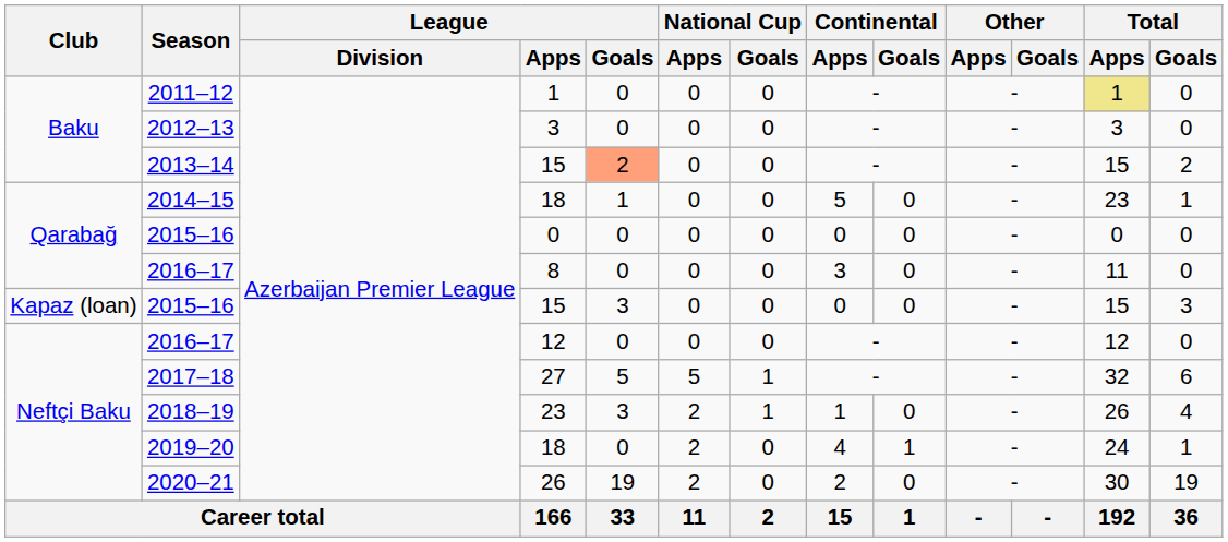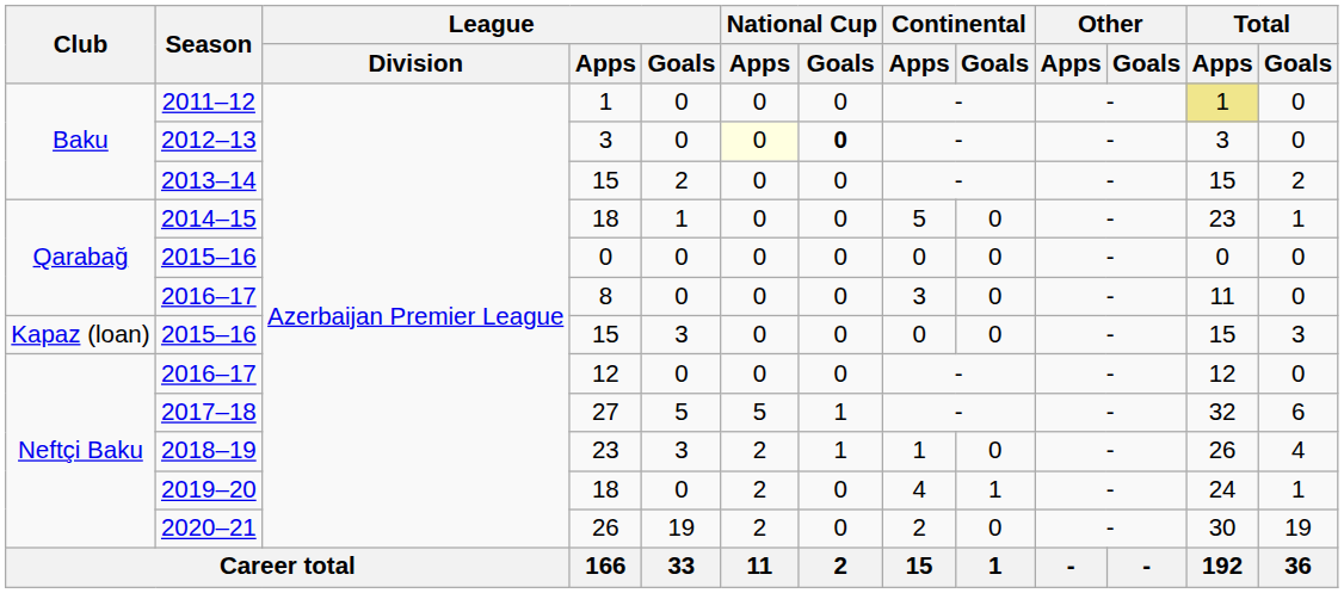2012–13 | National Cup / Apps: no background -> lightyellow background
2012–13 | National Cup / Goals: normal -> bold
2013–14 | League / Goals: lightsalmon background -> no background
